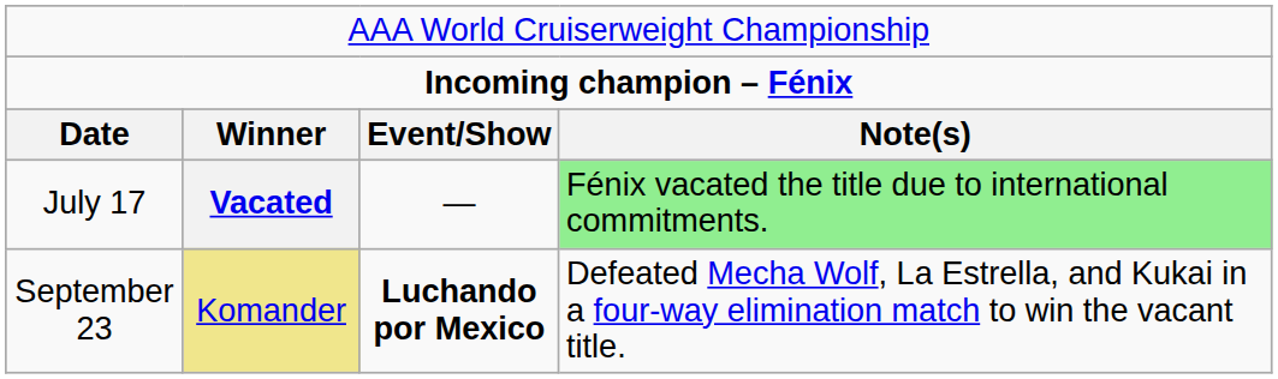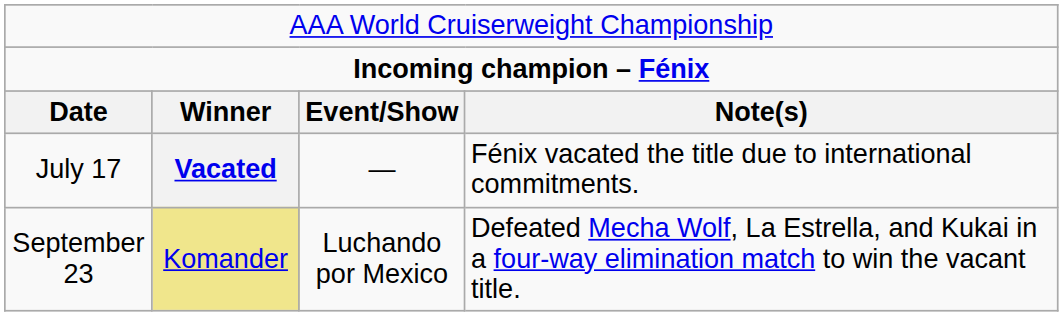July 17 | column 4: lightgreen background -> no background
September 23 | column 3: bold -> normal
